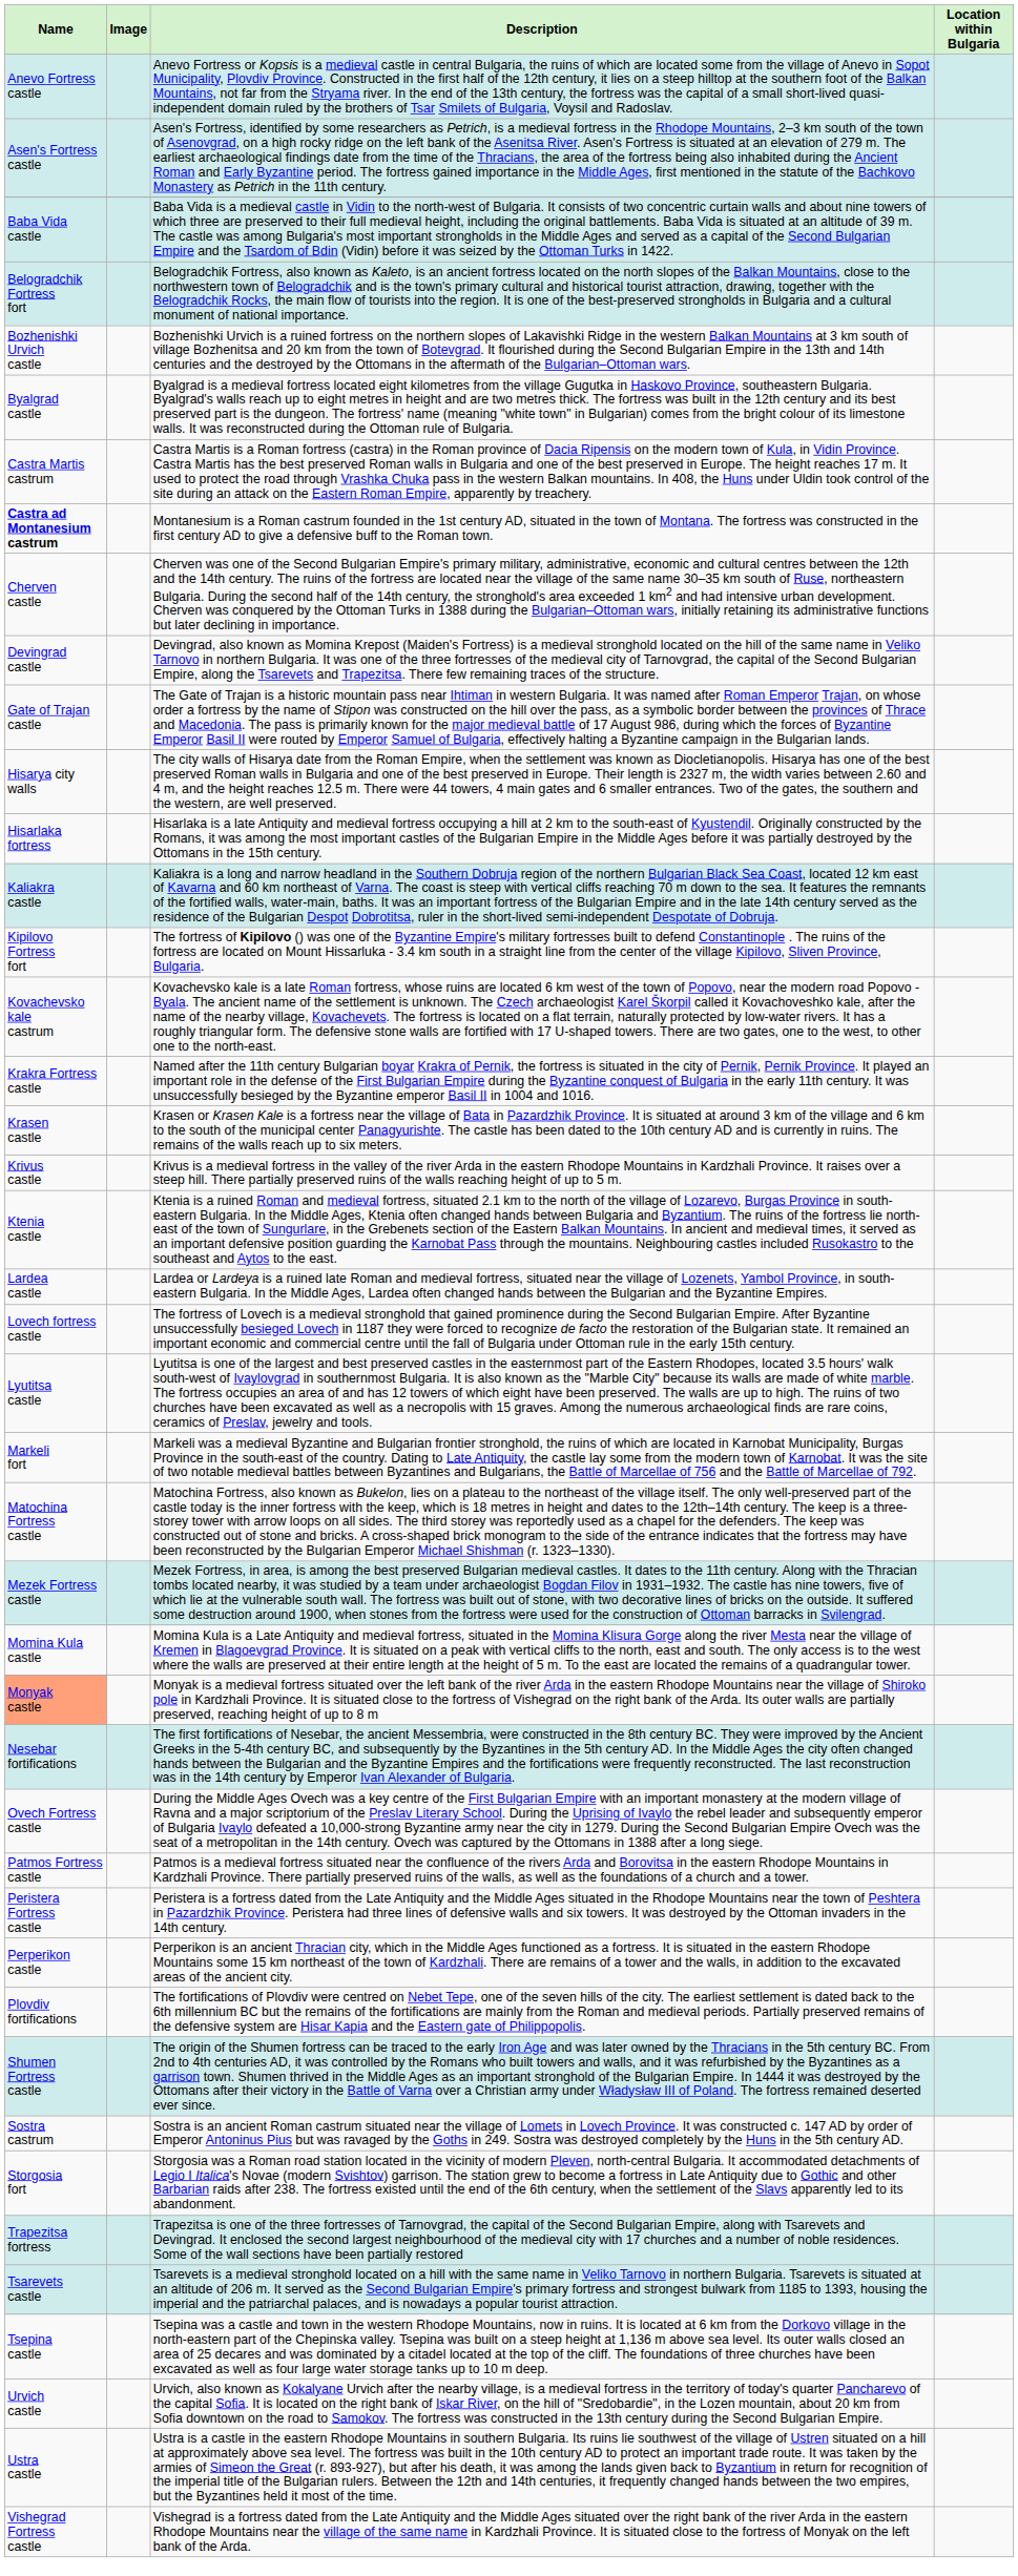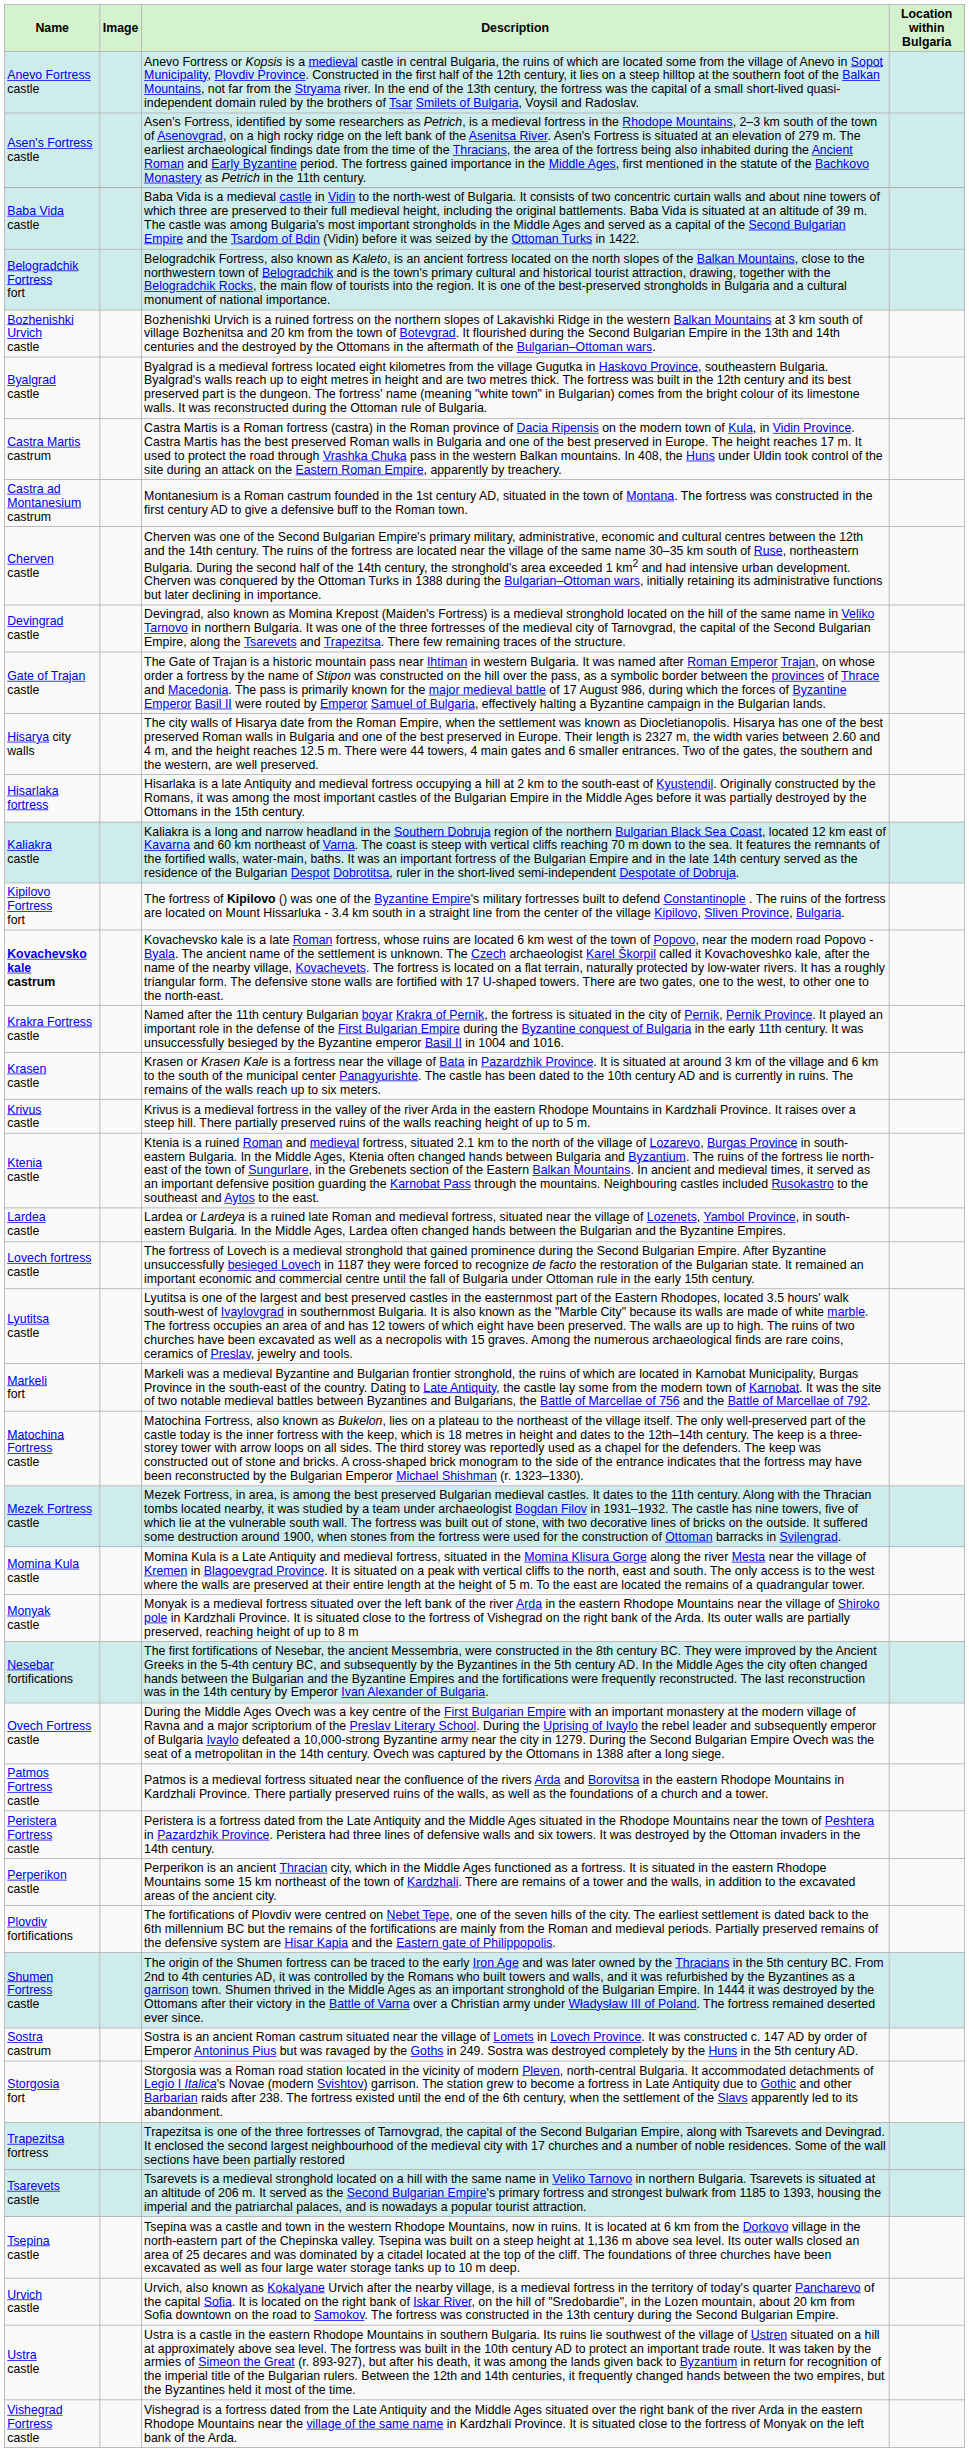Castra ad Montanesium castrum | Name: bold -> normal
Kovachevsko kale castrum | Name: normal -> bold
Monyak castle | Name: lightsalmon background -> no background
